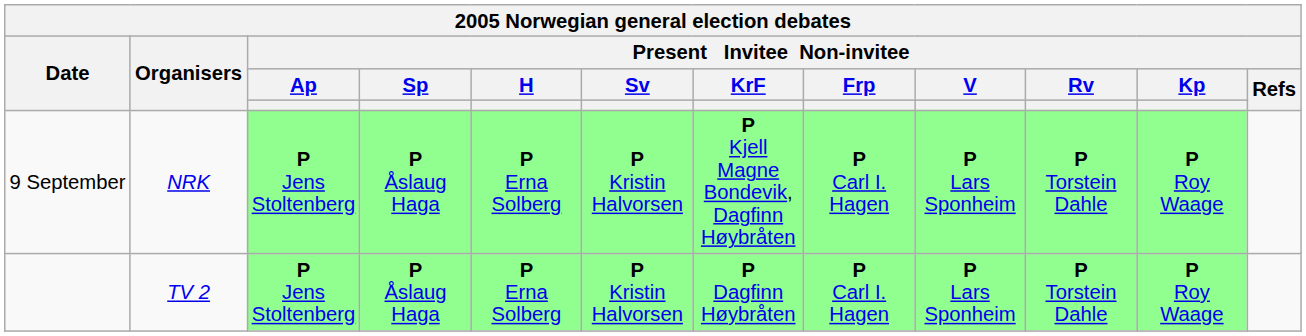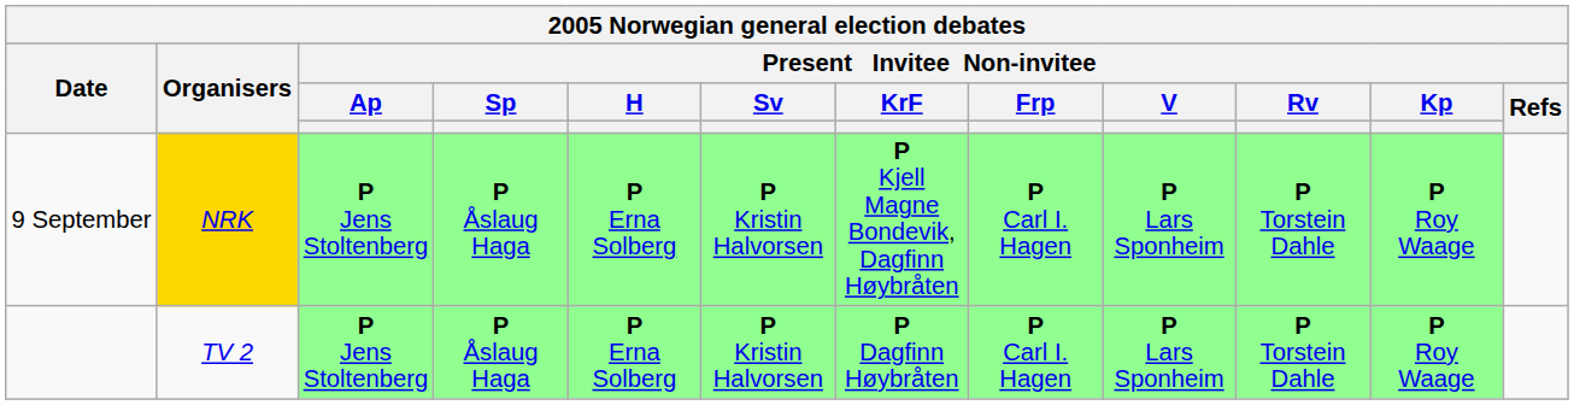9 September | Organisers: no background -> gold background
